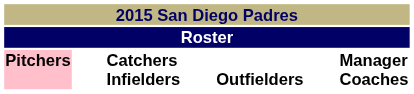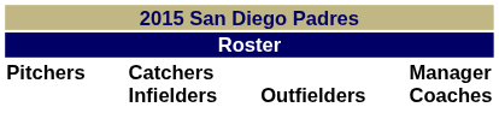Pitchers | column 1: pink background -> no background
